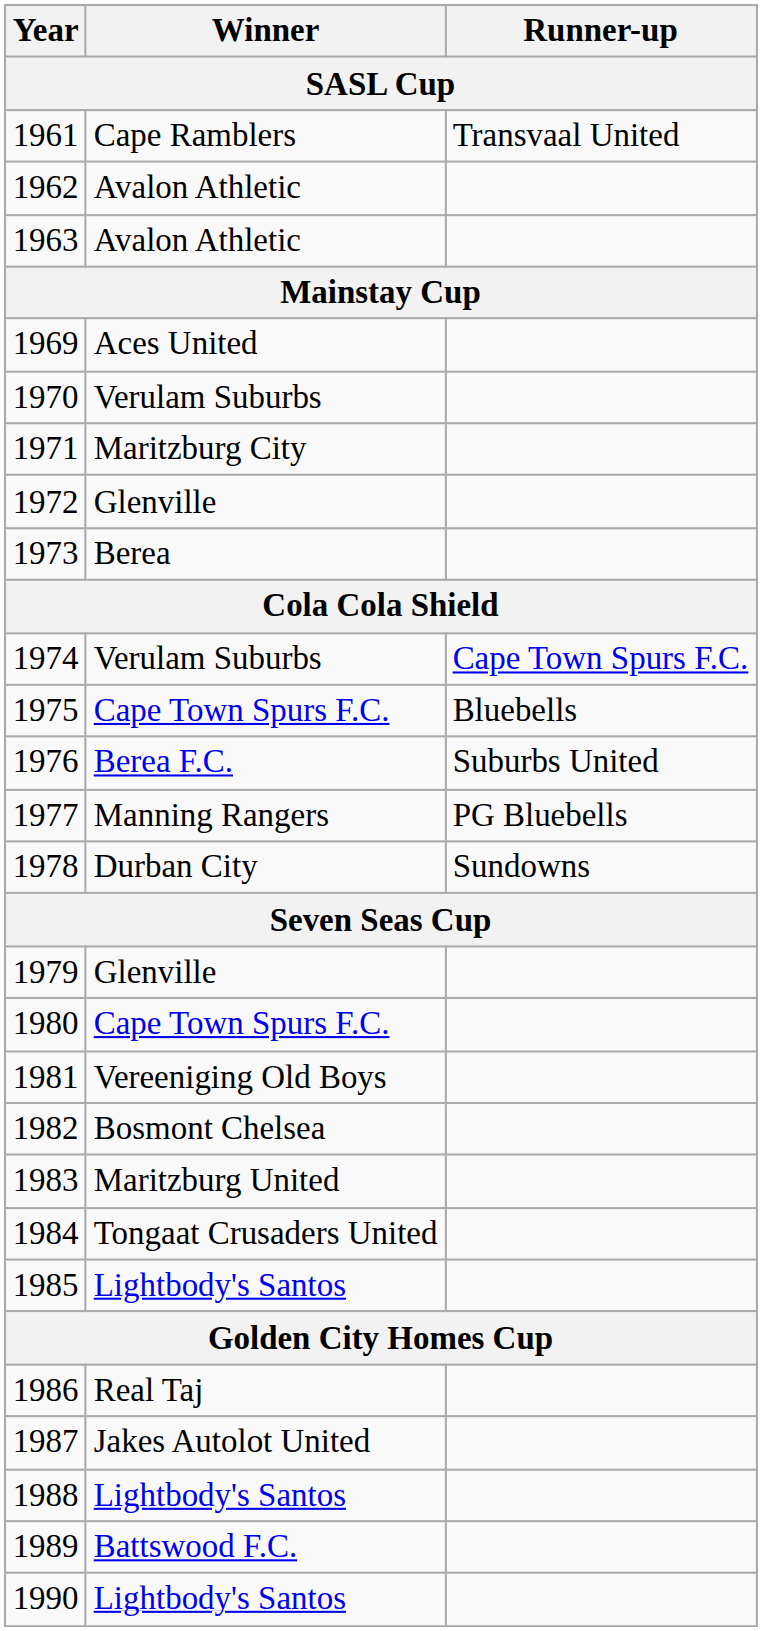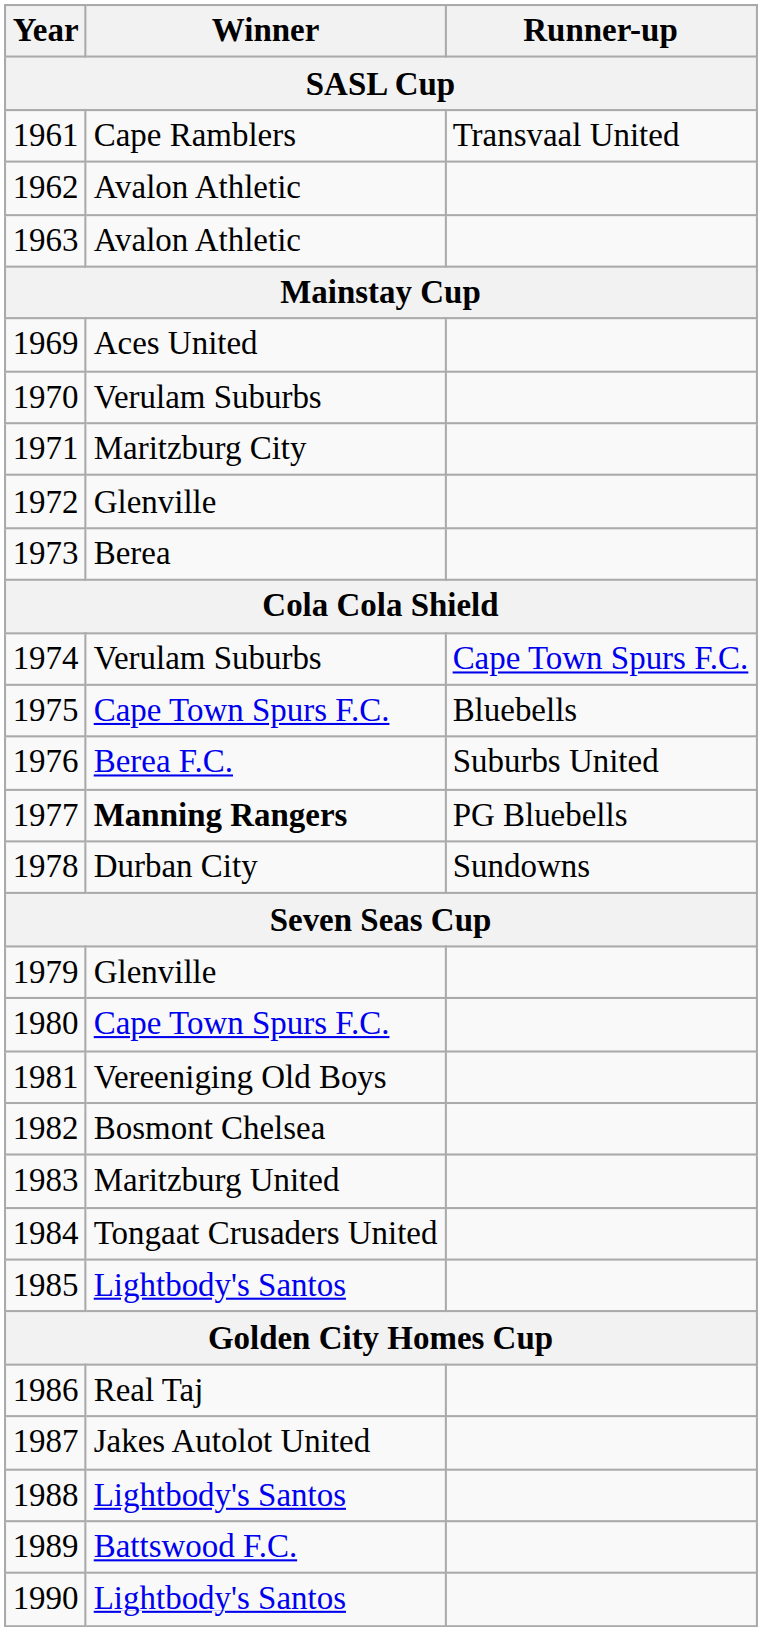1977 | Winner: normal -> bold
